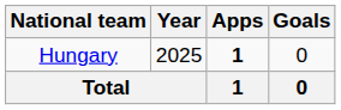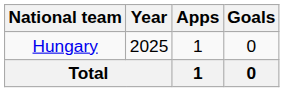Hungary | Apps: bold -> normal
